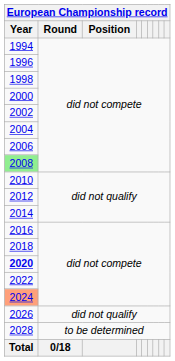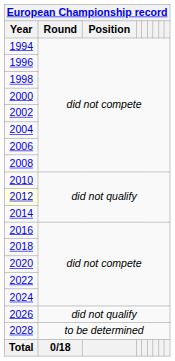2008 | Year: lightgreen background -> no background
2012 | Year: no background -> lightyellow background
2020 | Year: bold -> normal
2024 | Year: lightsalmon background -> no background
